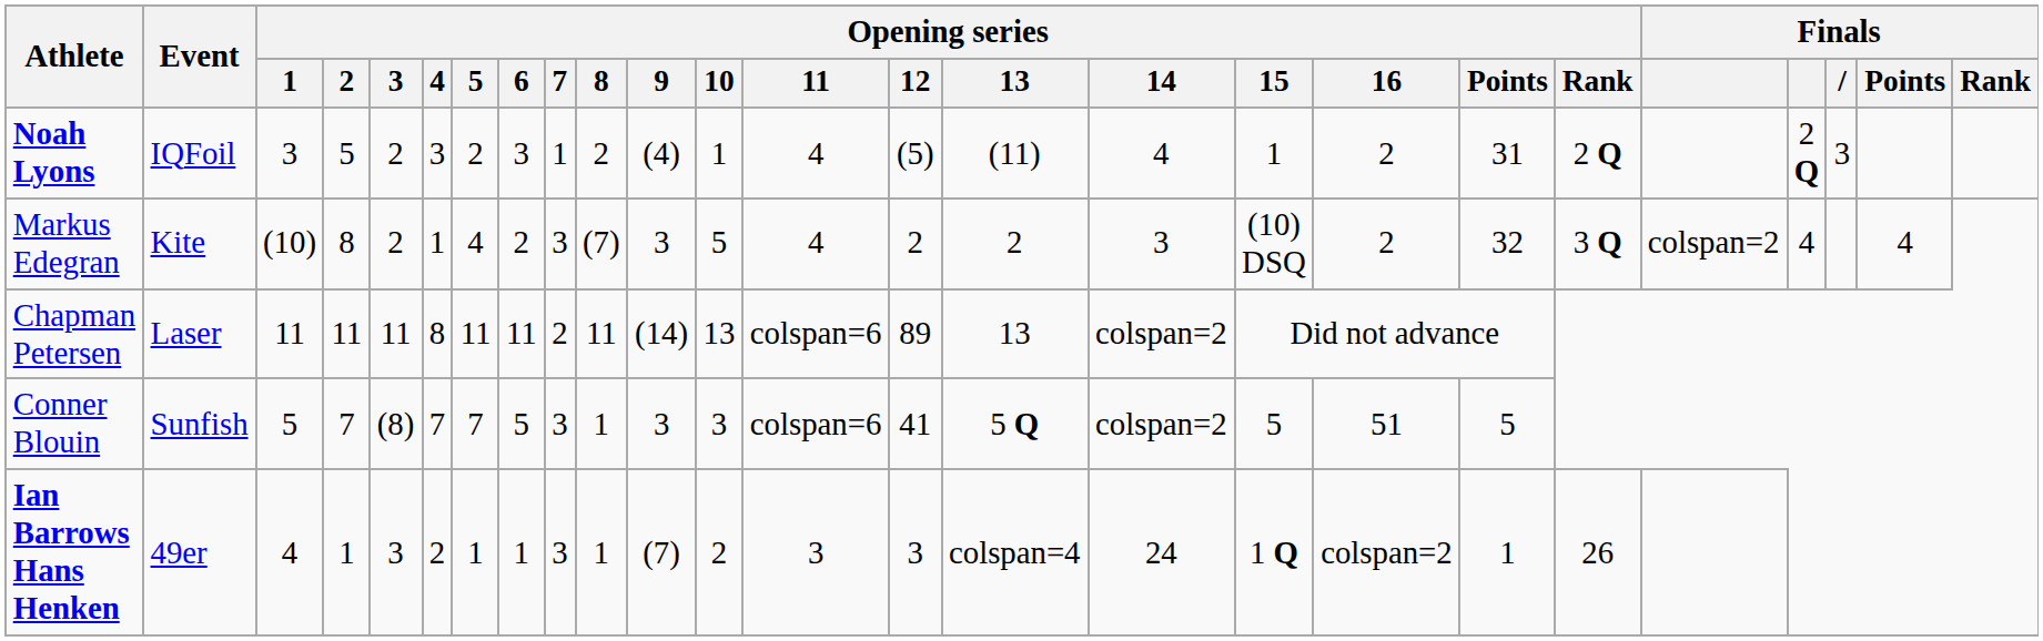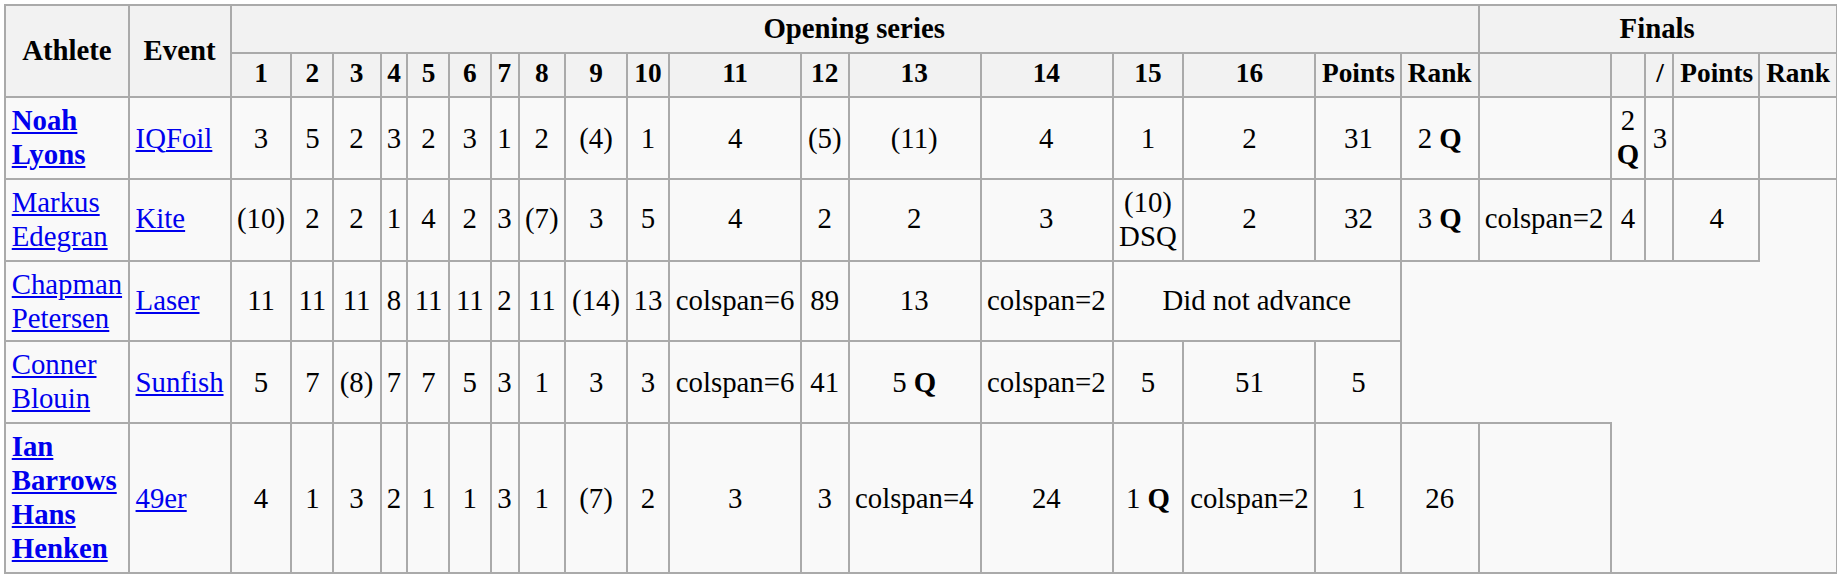Markus Edegran | Opening series / 2: 8 -> 2
